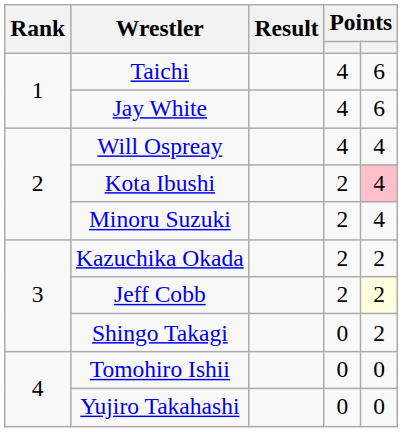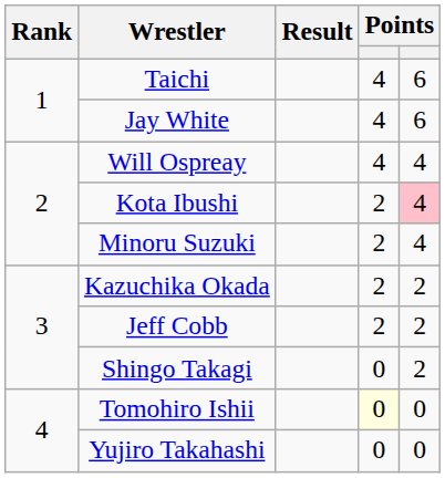Jeff Cobb | column 5: lightyellow background -> no background
Tomohiro Ishii | column 4: no background -> lightyellow background
